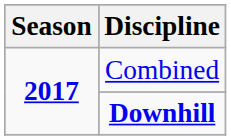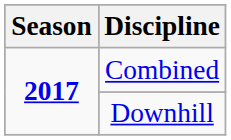Downhill | Discipline: bold -> normal
